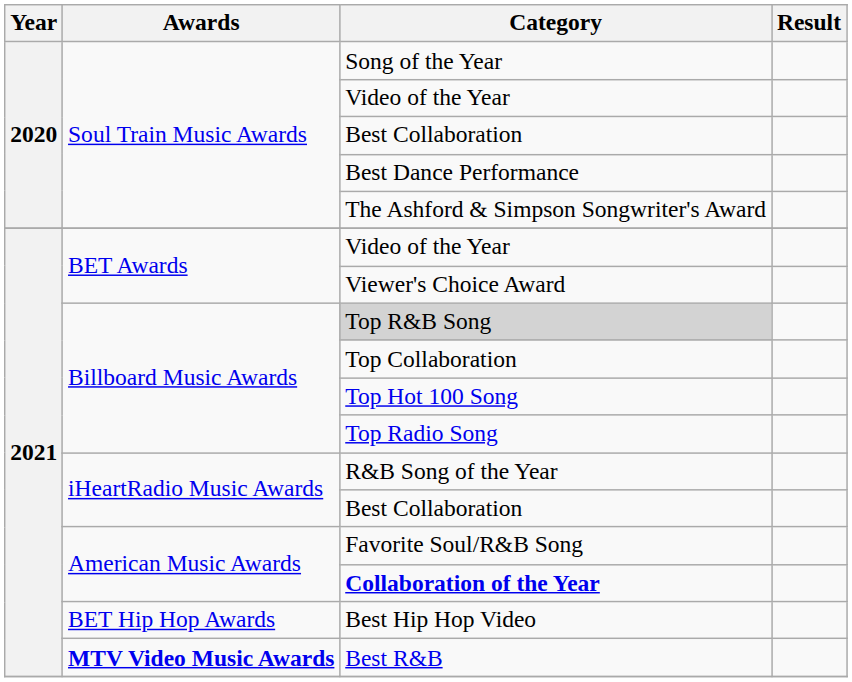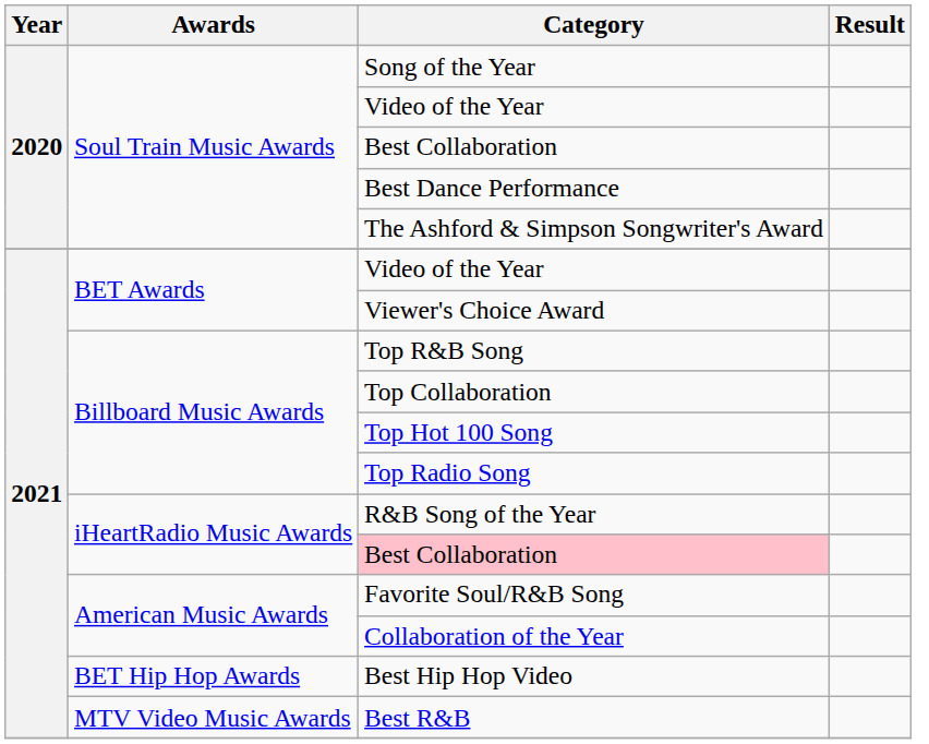Top R&B Song | Category: lightgrey background -> no background
iHeartRadio Music Awards / Best Collaboration | Category: no background -> pink background
Collaboration of the Year | Category: bold -> normal
Best R&B | Awards: bold -> normal
